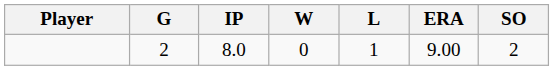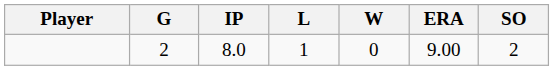columns swapped: W <-> L
